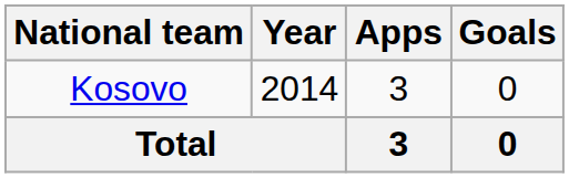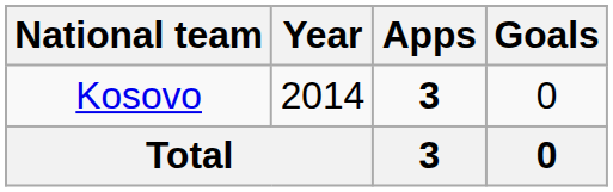Kosovo | Apps: normal -> bold
